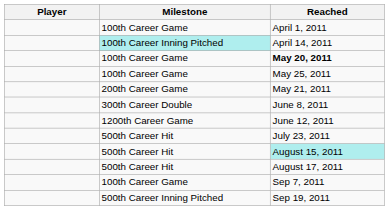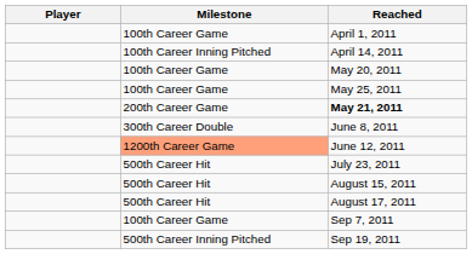row 3 | Milestone: paleturquoise background -> no background
row 4 | Reached: bold -> normal
row 6 | Reached: normal -> bold
row 8 | Milestone: no background -> lightsalmon background
row 10 | Reached: paleturquoise background -> no background
